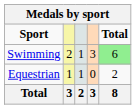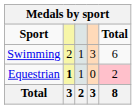Swimming | Total: lightgreen background -> no background
Equestrian | column 2: normal -> bold
Equestrian | Total: no background -> pink background
